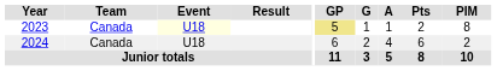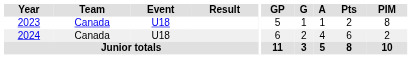2023 | Event: lightyellow background -> no background
2023 | GP: khaki background -> no background
